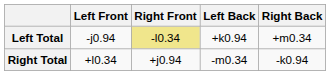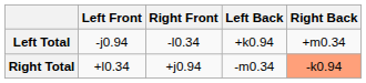row 2 | Right Front: khaki background -> no background
row 3 | Right Back: no background -> lightsalmon background
